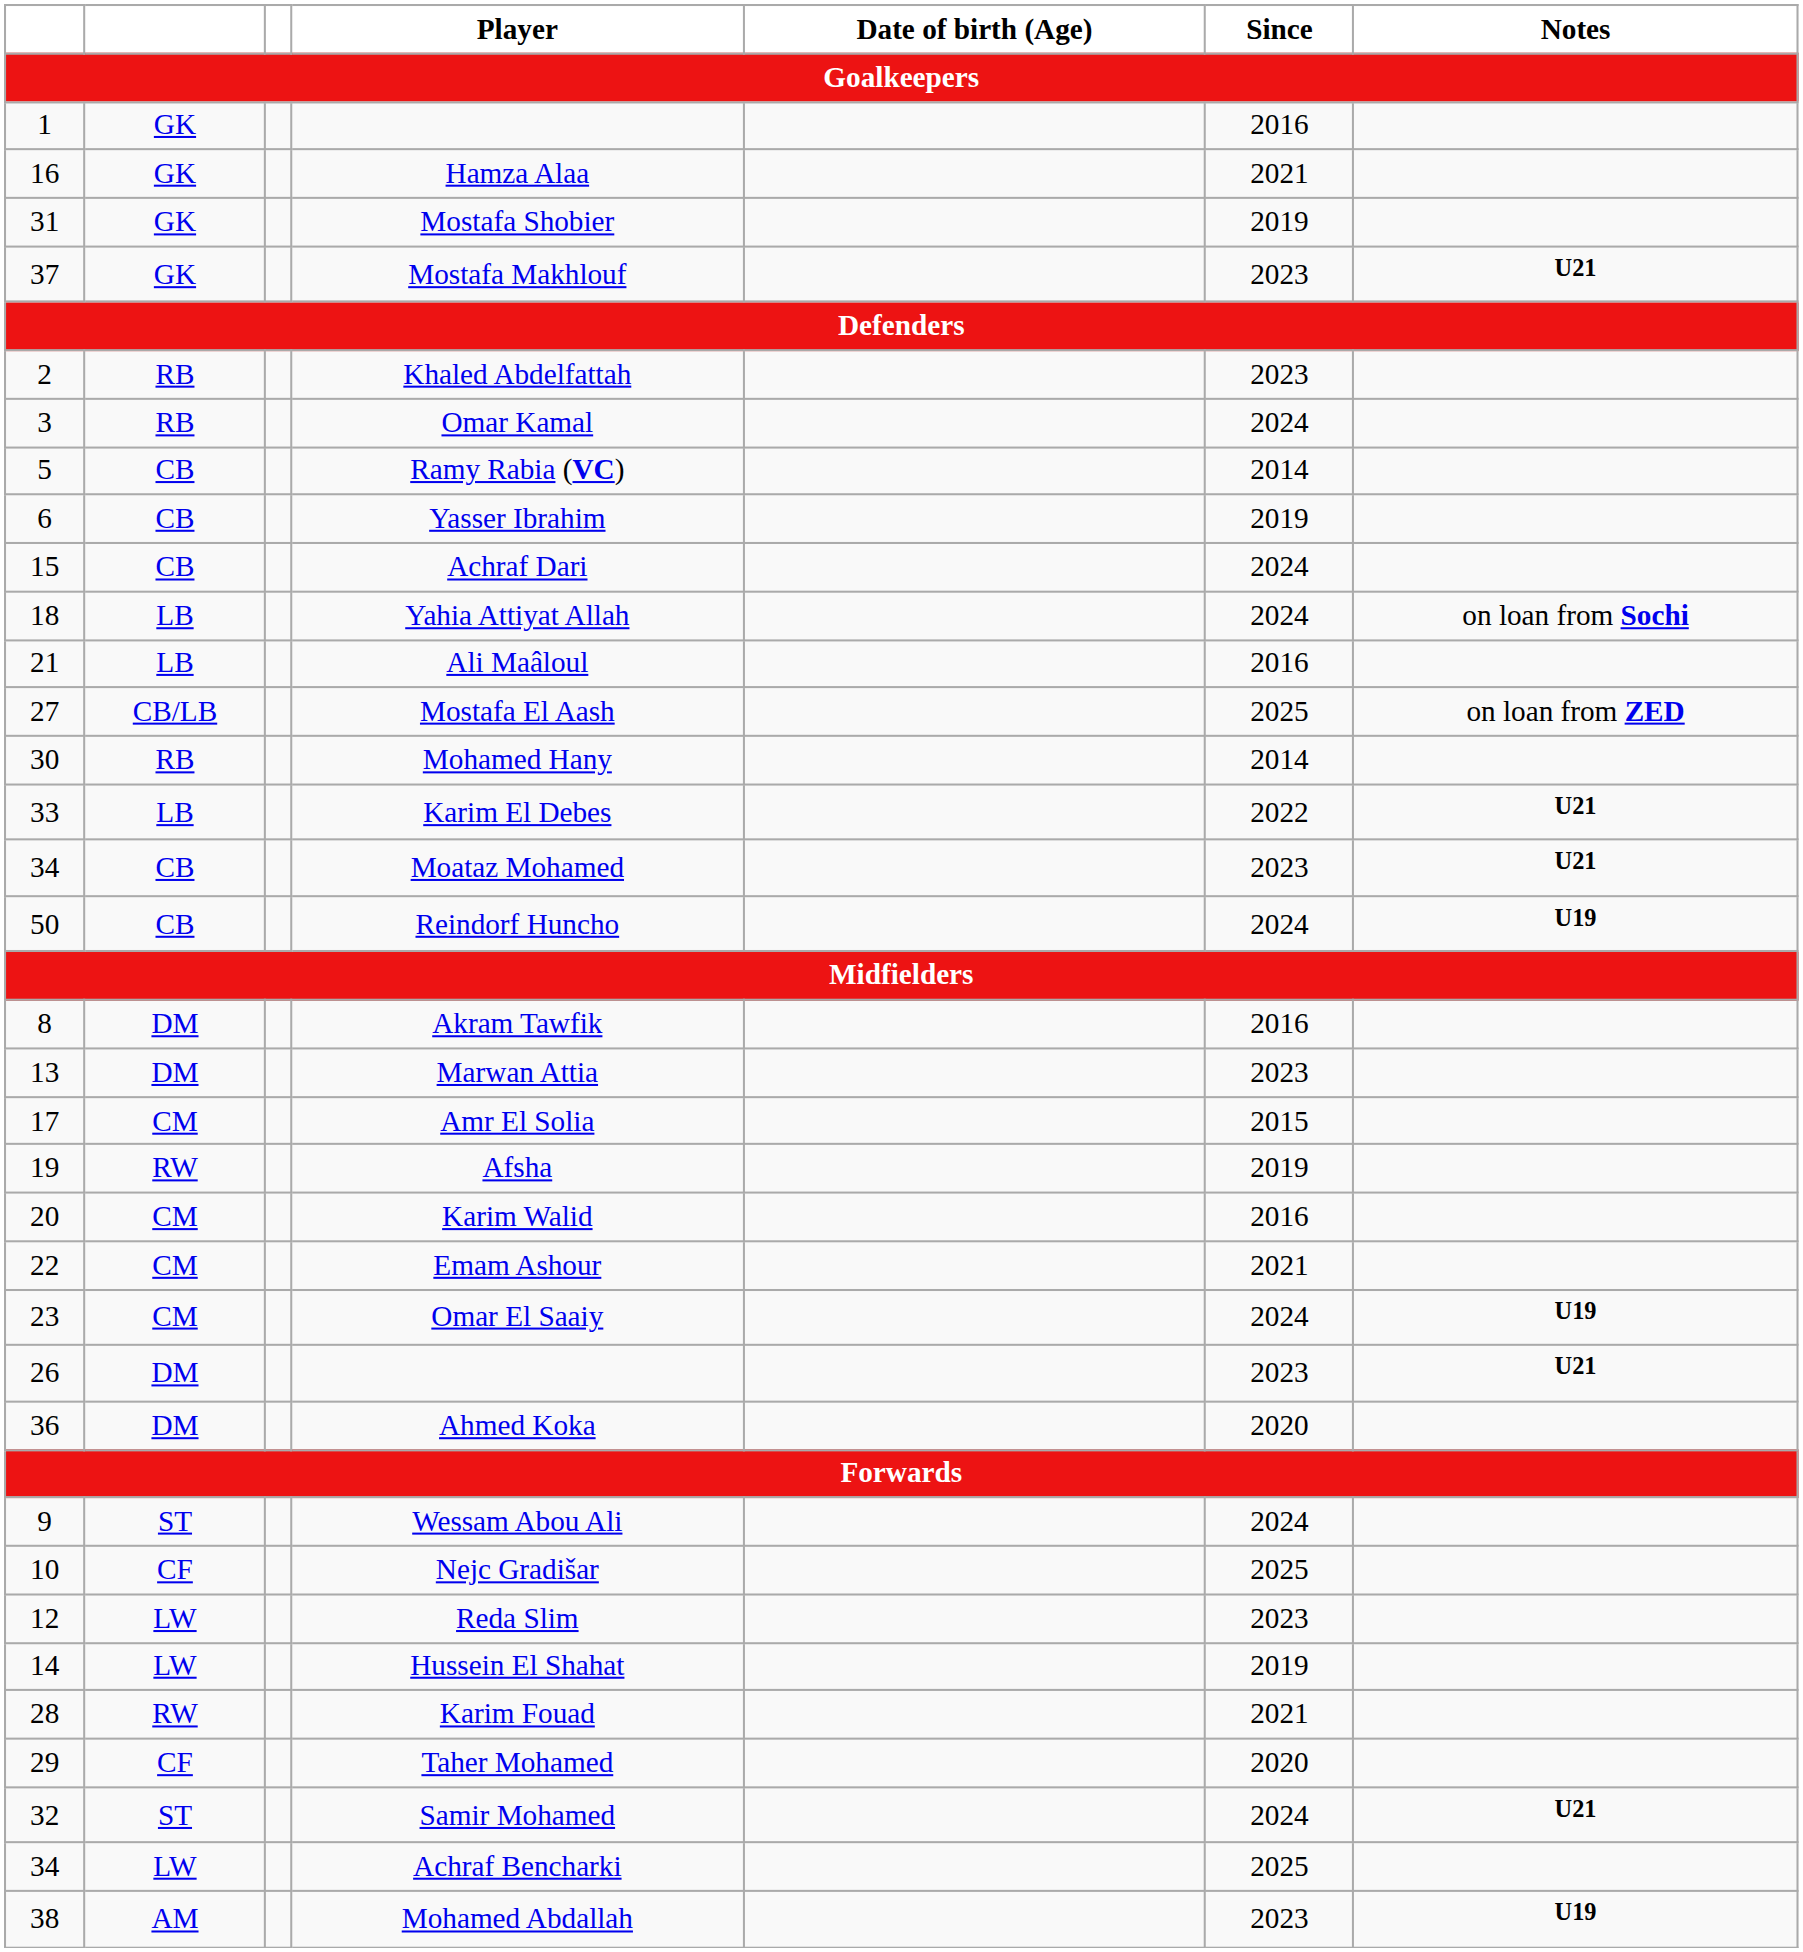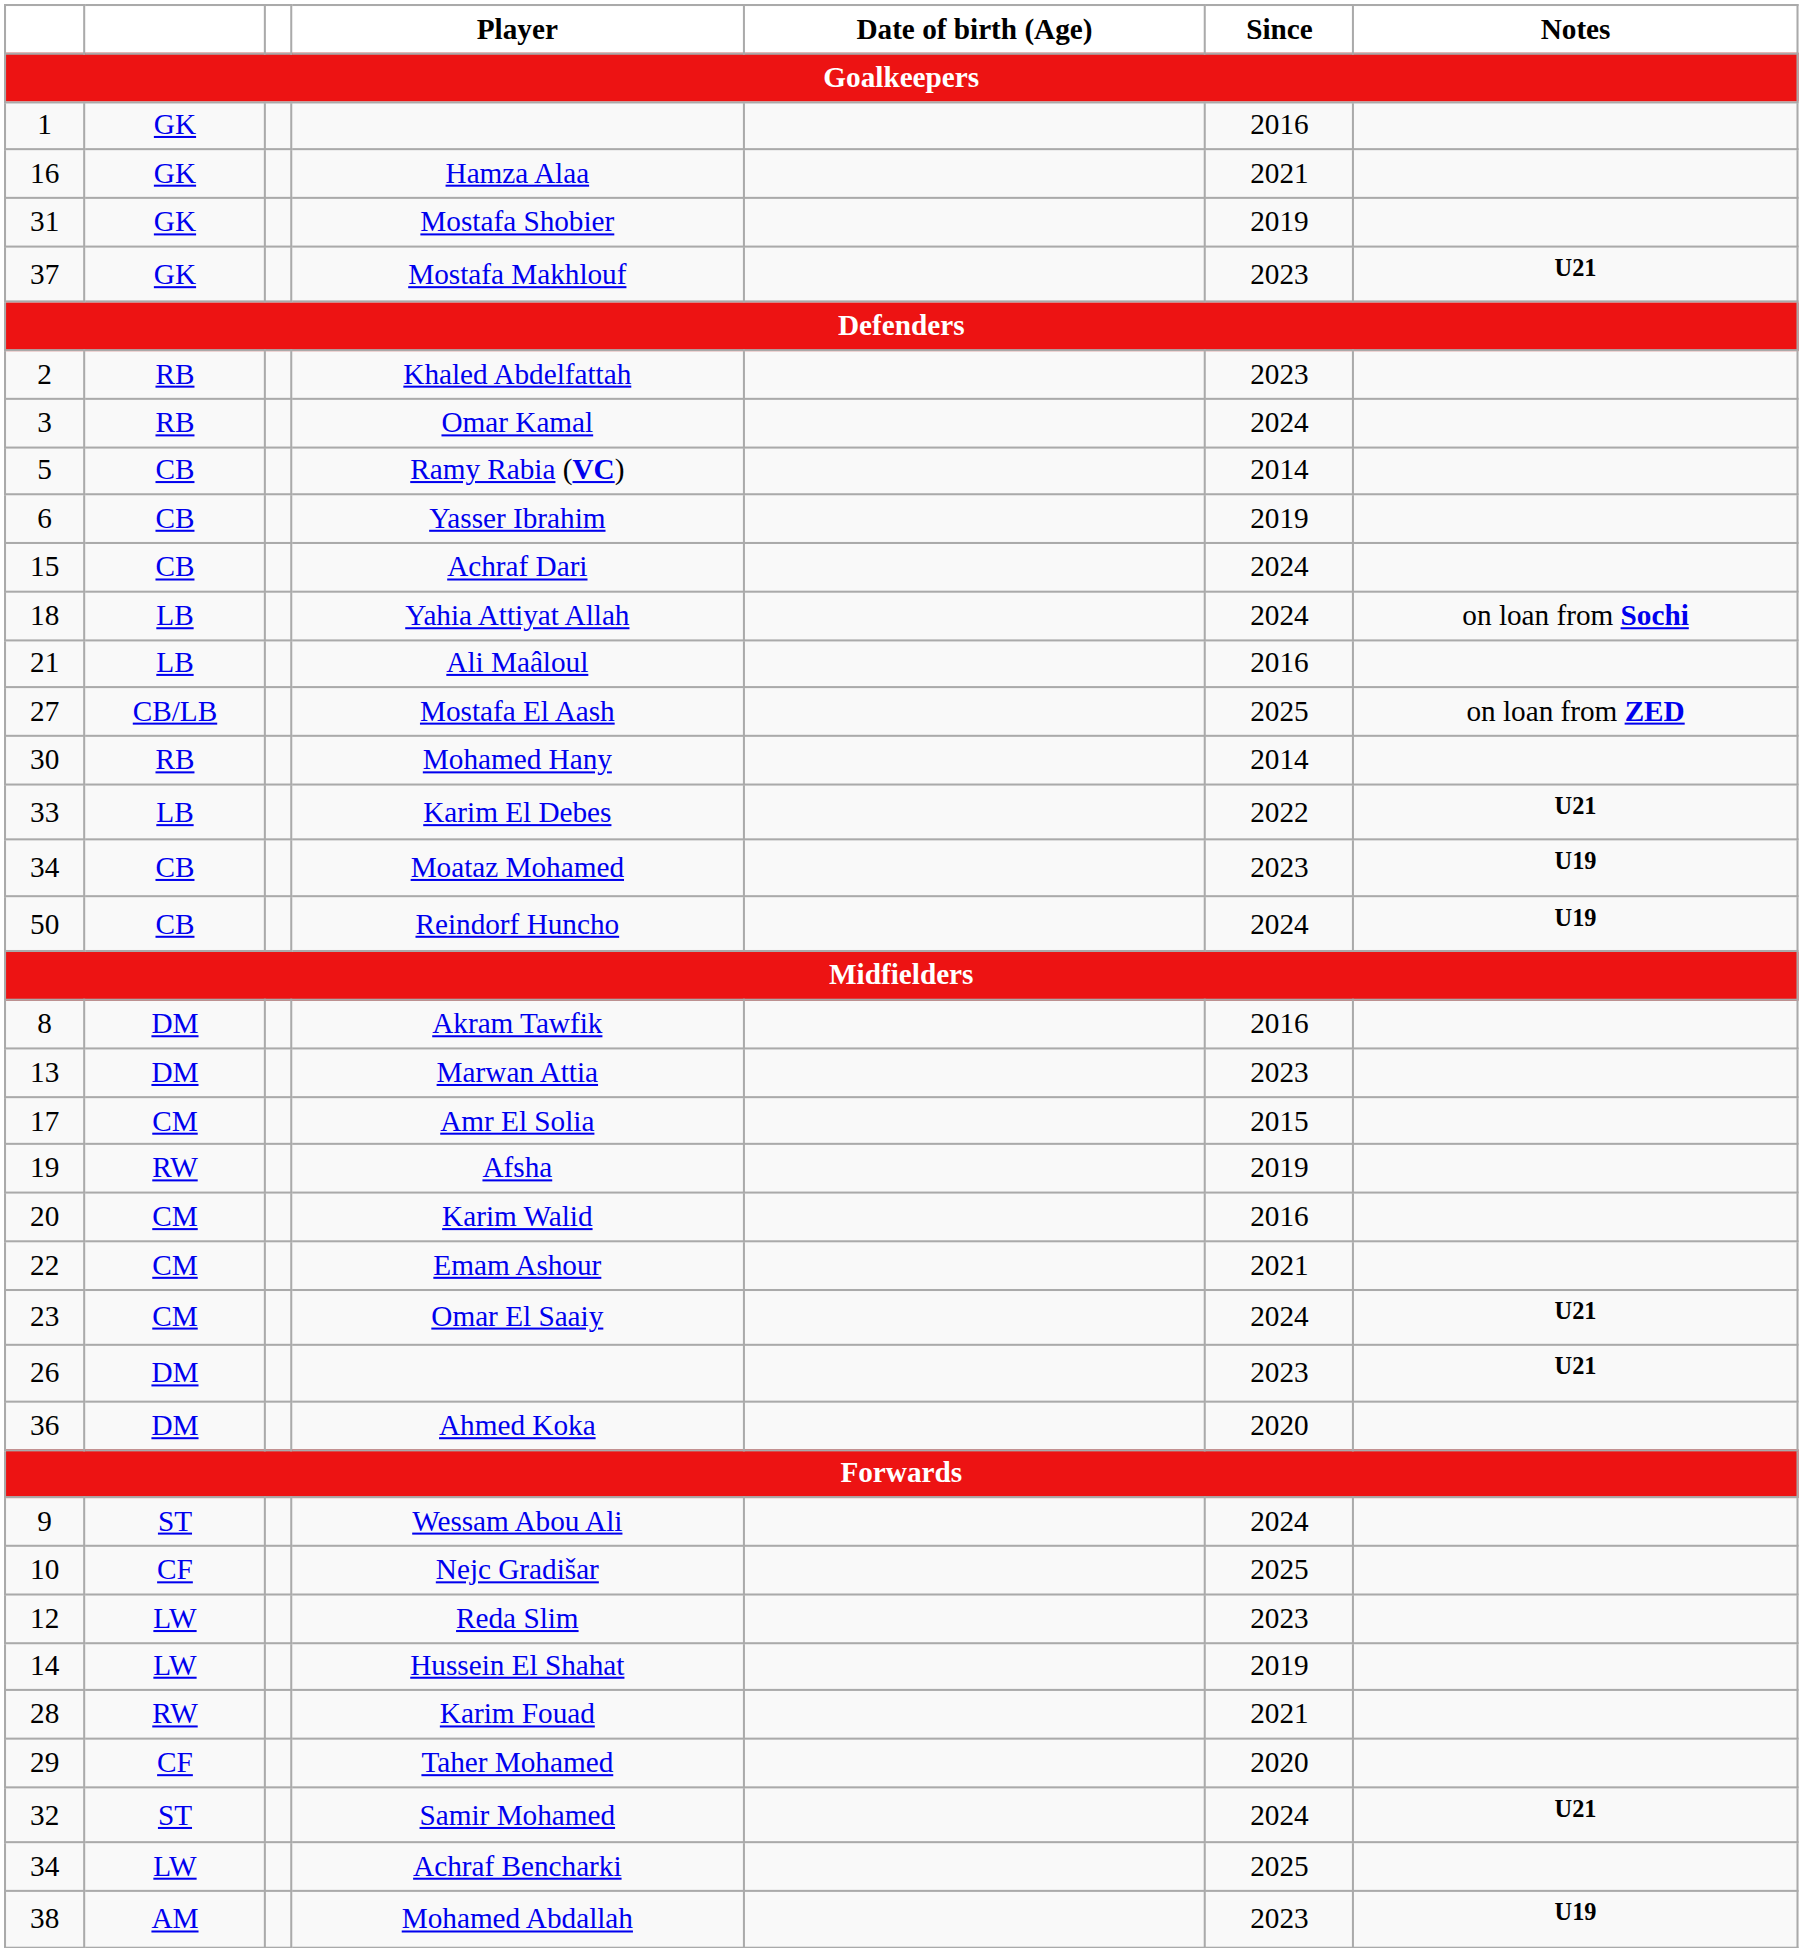Moataz Mohamed | Notes: U21 -> U19
Omar El Saaiy | Notes: U19 -> U21
